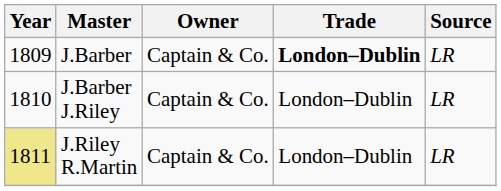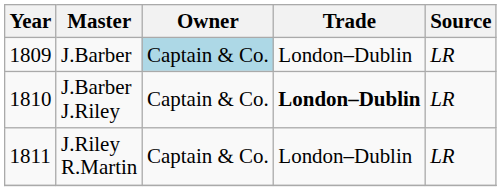J.Barber | Owner: no background -> lightblue background
J.Barber | Trade: bold -> normal
J.Barber J.Riley | Trade: normal -> bold
J.Riley R.Martin | Year: khaki background -> no background
